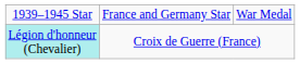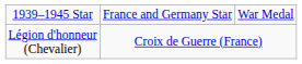Légion d'honneur (Chevalier) | column 1: paleturquoise background -> no background
